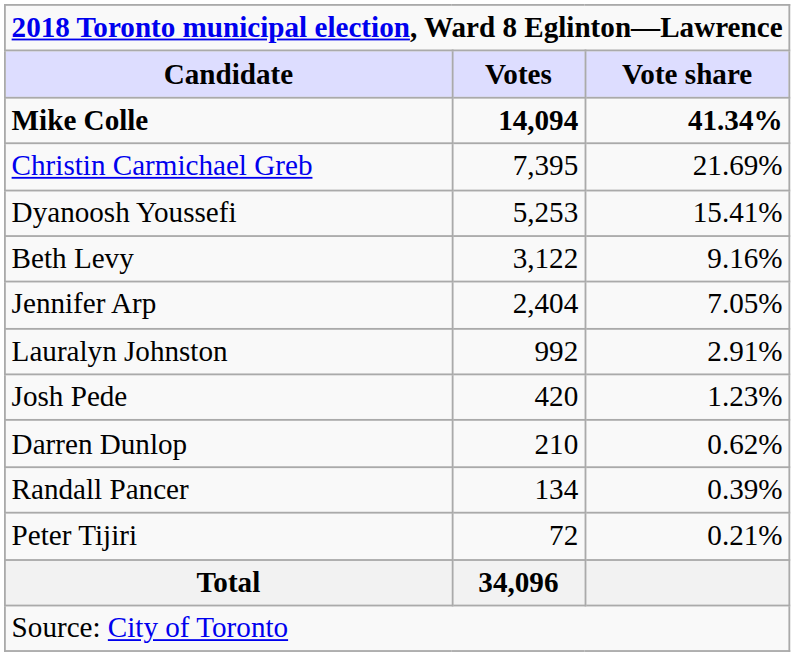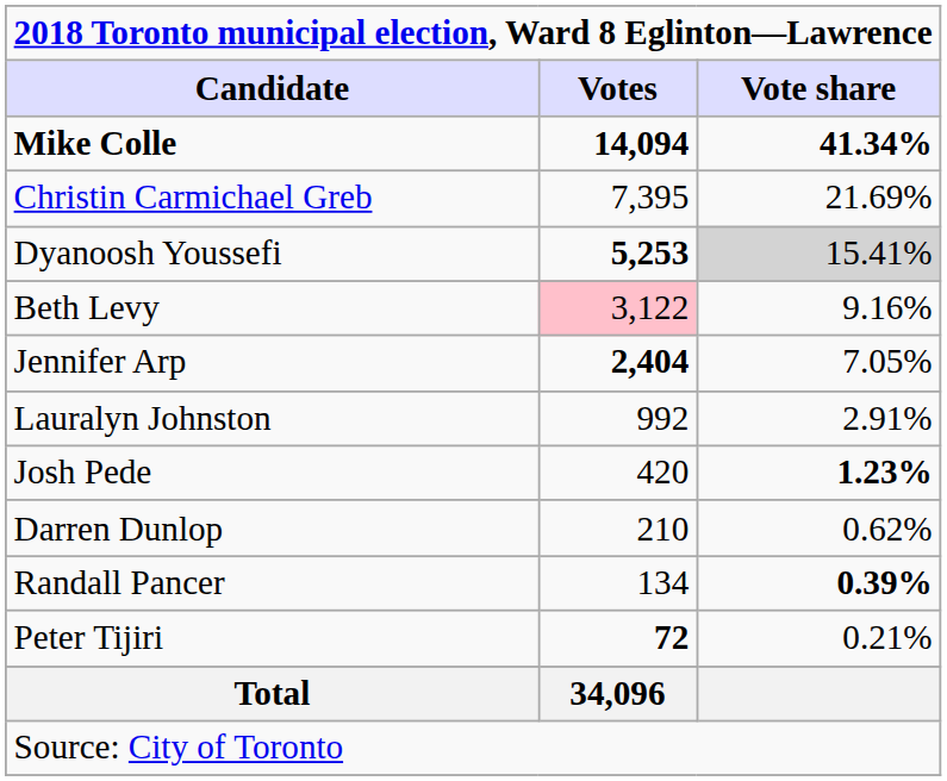Dyanoosh Youssefi | Votes: normal -> bold
Dyanoosh Youssefi | Vote share: no background -> lightgrey background
Beth Levy | Votes: no background -> pink background
Jennifer Arp | Votes: normal -> bold
Josh Pede | Vote share: normal -> bold
Randall Pancer | Vote share: normal -> bold
Peter Tijiri | Votes: normal -> bold
